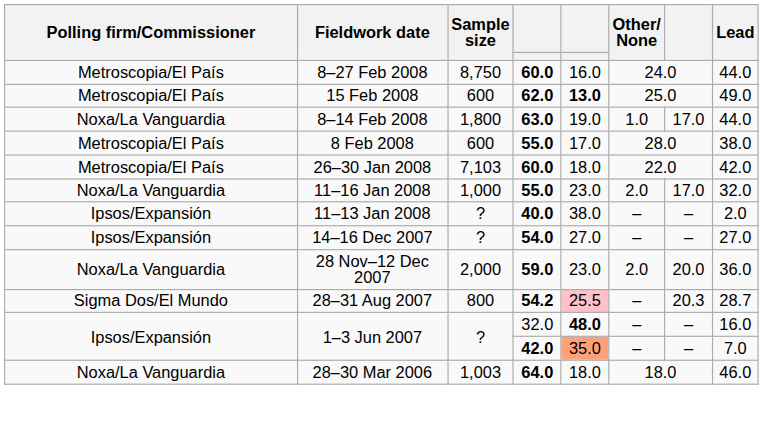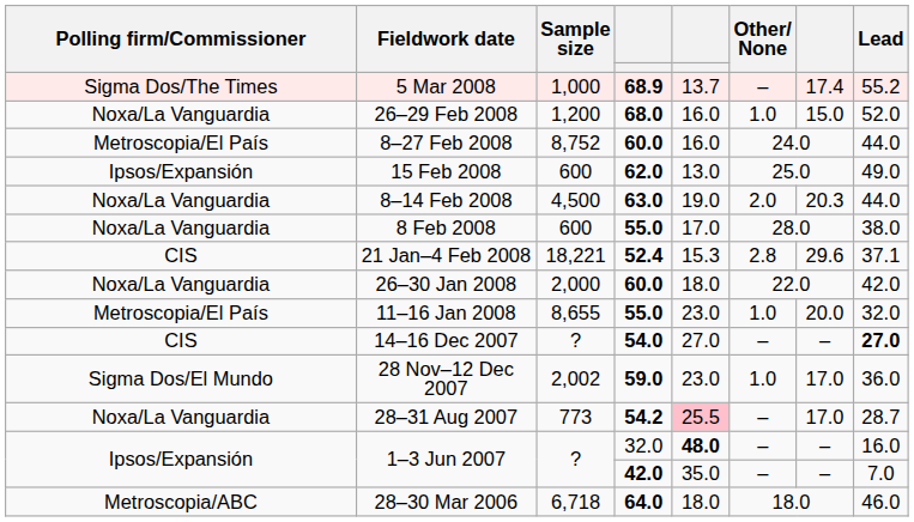+ row: Sigma Dos/The Times | 5 Mar 2008 | 1,000 | 68.9 | 13.7 | – | 17.4 | 55.2
+ row: Noxa/La Vanguardia | 26–29 Feb 2008 | 1,200 | 68.0 | 16.0 | 1.0 | 15.0 | 52.0
8–27 Feb 2008 | Sample size: 8,750 -> 8,752
15 Feb 2008 | Polling firm/Commissioner: Metroscopia/El País -> Ipsos/Expansión
15 Feb 2008 | column 5: bold -> normal
8–14 Feb 2008 | Sample size: 1,800 -> 4,500
8–14 Feb 2008 | Other/ None: 1.0 -> 2.0
8–14 Feb 2008 | column 7: 17.0 -> 20.3
8 Feb 2008 | Polling firm/Commissioner: Metroscopia/El País -> Noxa/La Vanguardia
+ row: CIS | 21 Jan–4 Feb 2008 | 18,221 | 52.4 | 15.3 | 2.8 | 29.6 | 37.1
26–30 Jan 2008 | Polling firm/Commissioner: Metroscopia/El País -> Noxa/La Vanguardia
26–30 Jan 2008 | Sample size: 7,103 -> 2,000
11–16 Jan 2008 | Polling firm/Commissioner: Noxa/La Vanguardia -> Metroscopia/El País
11–16 Jan 2008 | Sample size: 1,000 -> 8,655
11–16 Jan 2008 | Other/ None: 2.0 -> 1.0
11–16 Jan 2008 | column 7: 17.0 -> 20.0
- row: Ipsos/Expansión | 11–13 Jan 2008 | ? | 40.0 | 38.0 | – | – | 2.0
14–16 Dec 2007 | Polling firm/Commissioner: Ipsos/Expansión -> CIS
14–16 Dec 2007 | Lead: normal -> bold
28 Nov–12 Dec 2007 | Polling firm/Commissioner: Noxa/La Vanguardia -> Sigma Dos/El Mundo
28 Nov–12 Dec 2007 | Sample size: 2,000 -> 2,002
28 Nov–12 Dec 2007 | Other/ None: 2.0 -> 1.0
28 Nov–12 Dec 2007 | column 7: 20.0 -> 17.0
28–31 Aug 2007 | Polling firm/Commissioner: Sigma Dos/El Mundo -> Noxa/La Vanguardia
28–31 Aug 2007 | Sample size: 800 -> 773
28–31 Aug 2007 | column 7: 20.3 -> 17.0
1–3 Jun 2007 / 42.0 | column 5: lightsalmon background -> no background
28–30 Mar 2006 | Polling firm/Commissioner: Noxa/La Vanguardia -> Metroscopia/ABC
28–30 Mar 2006 | Sample size: 1,003 -> 6,718
